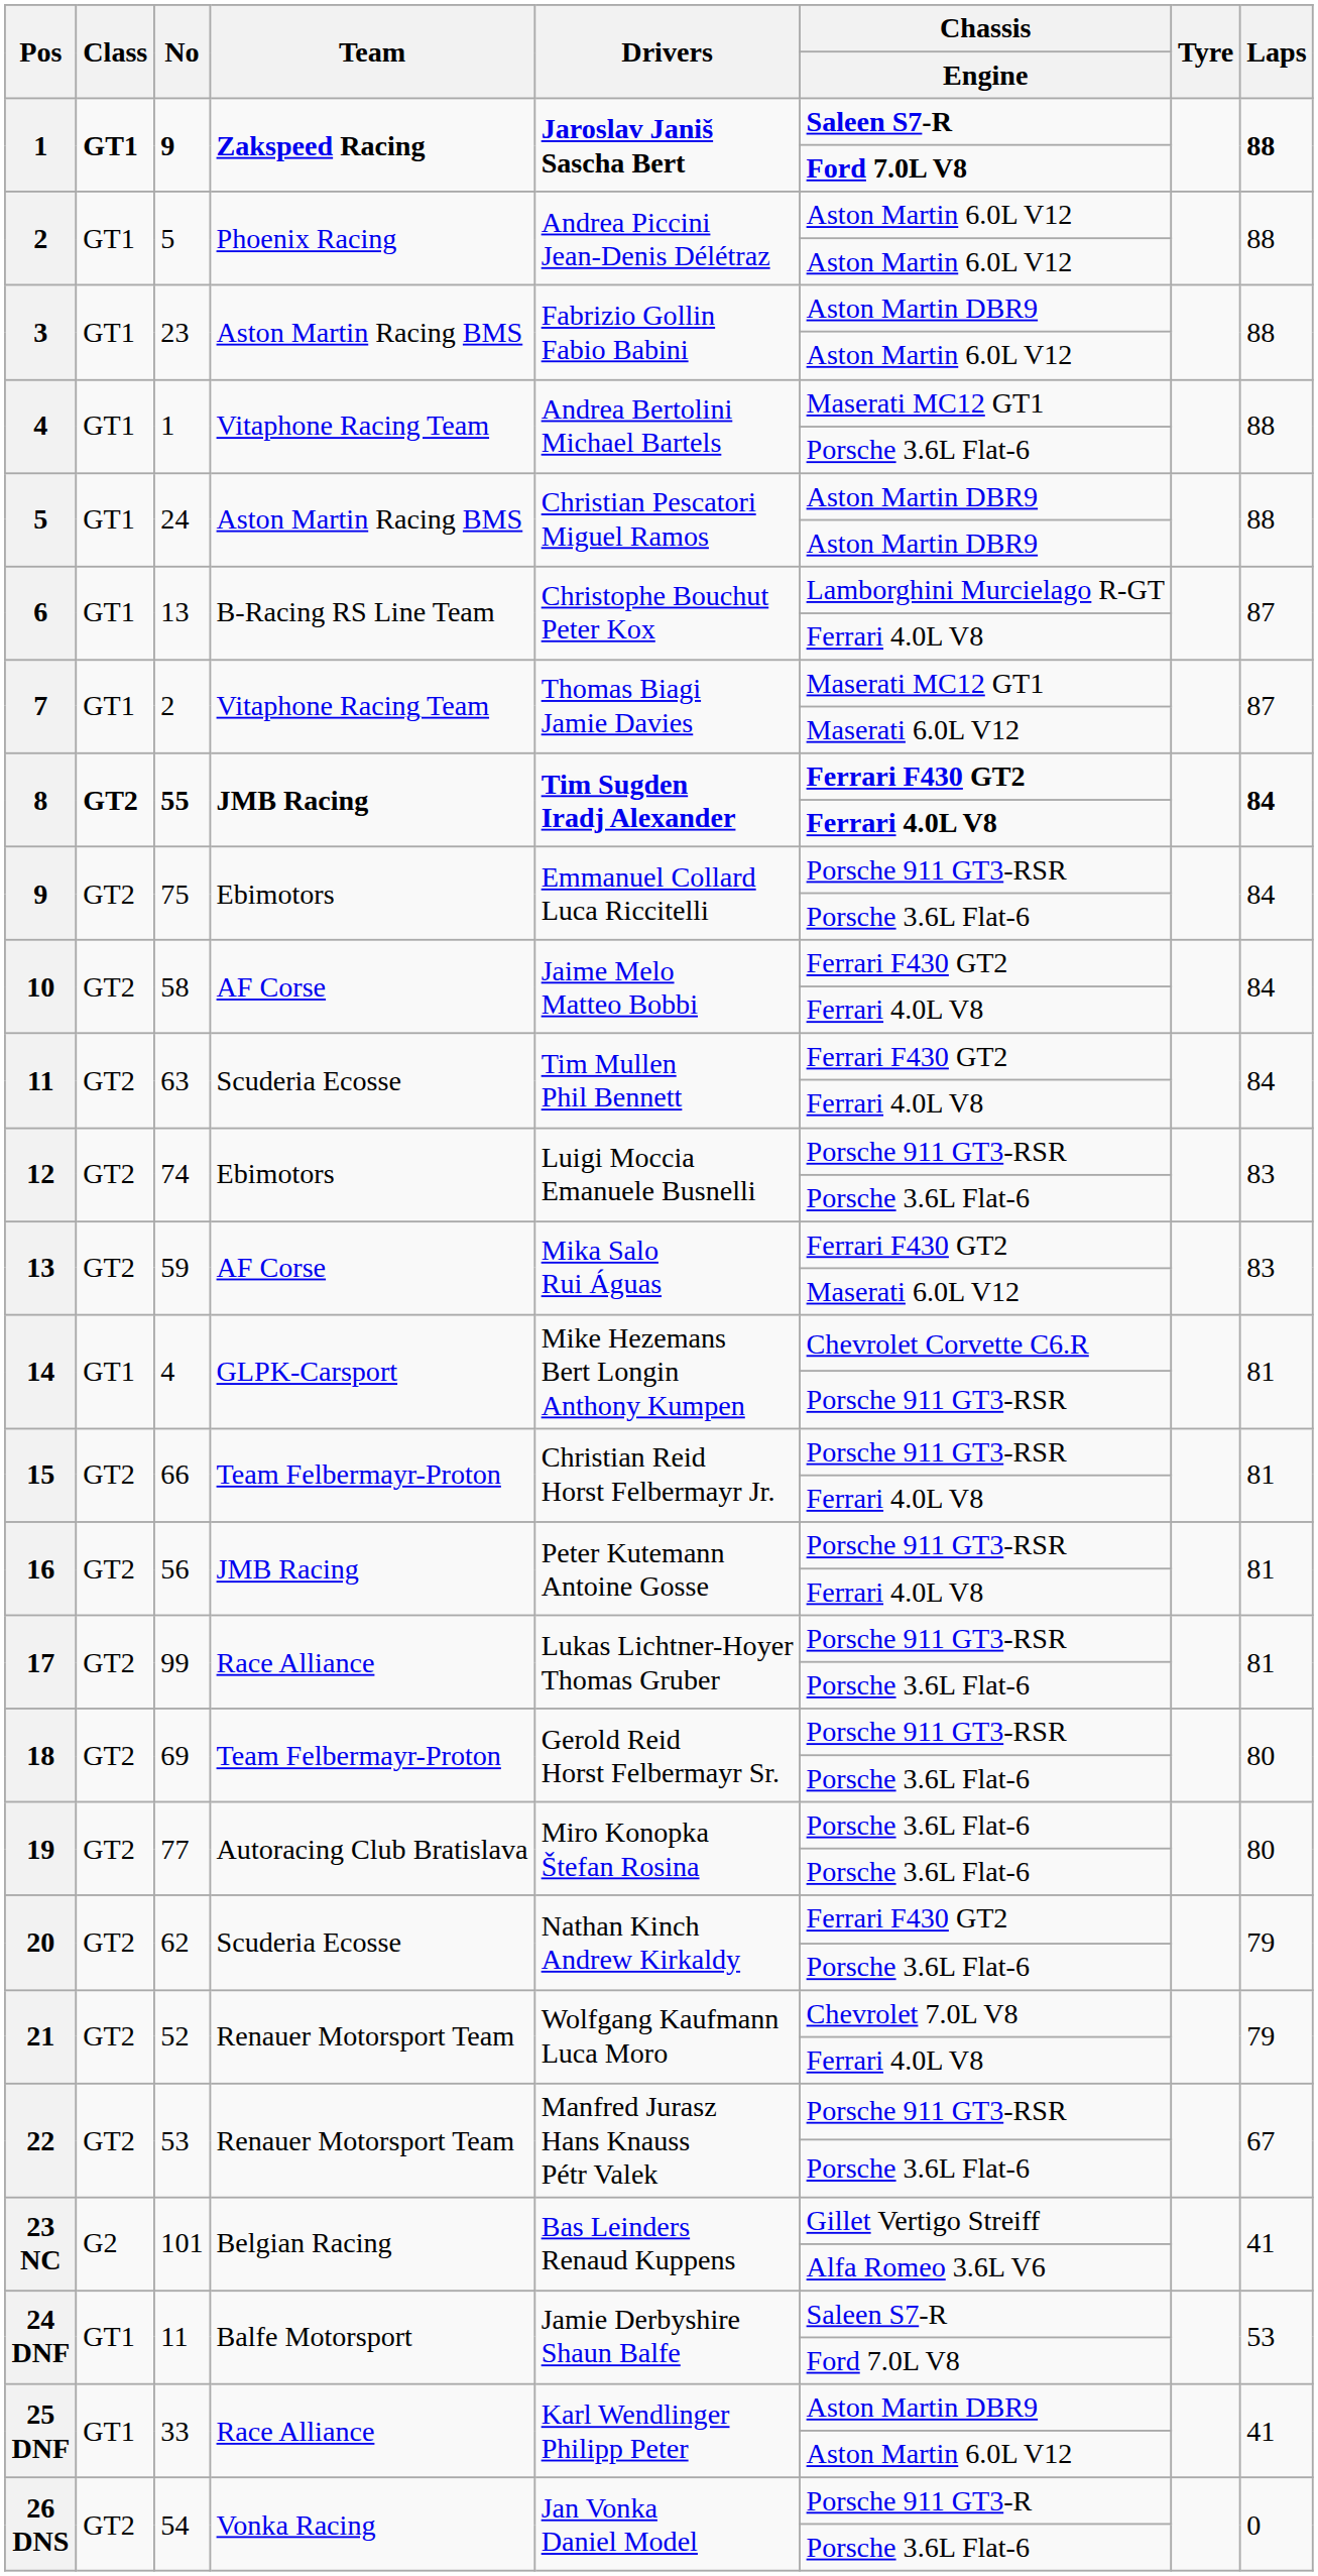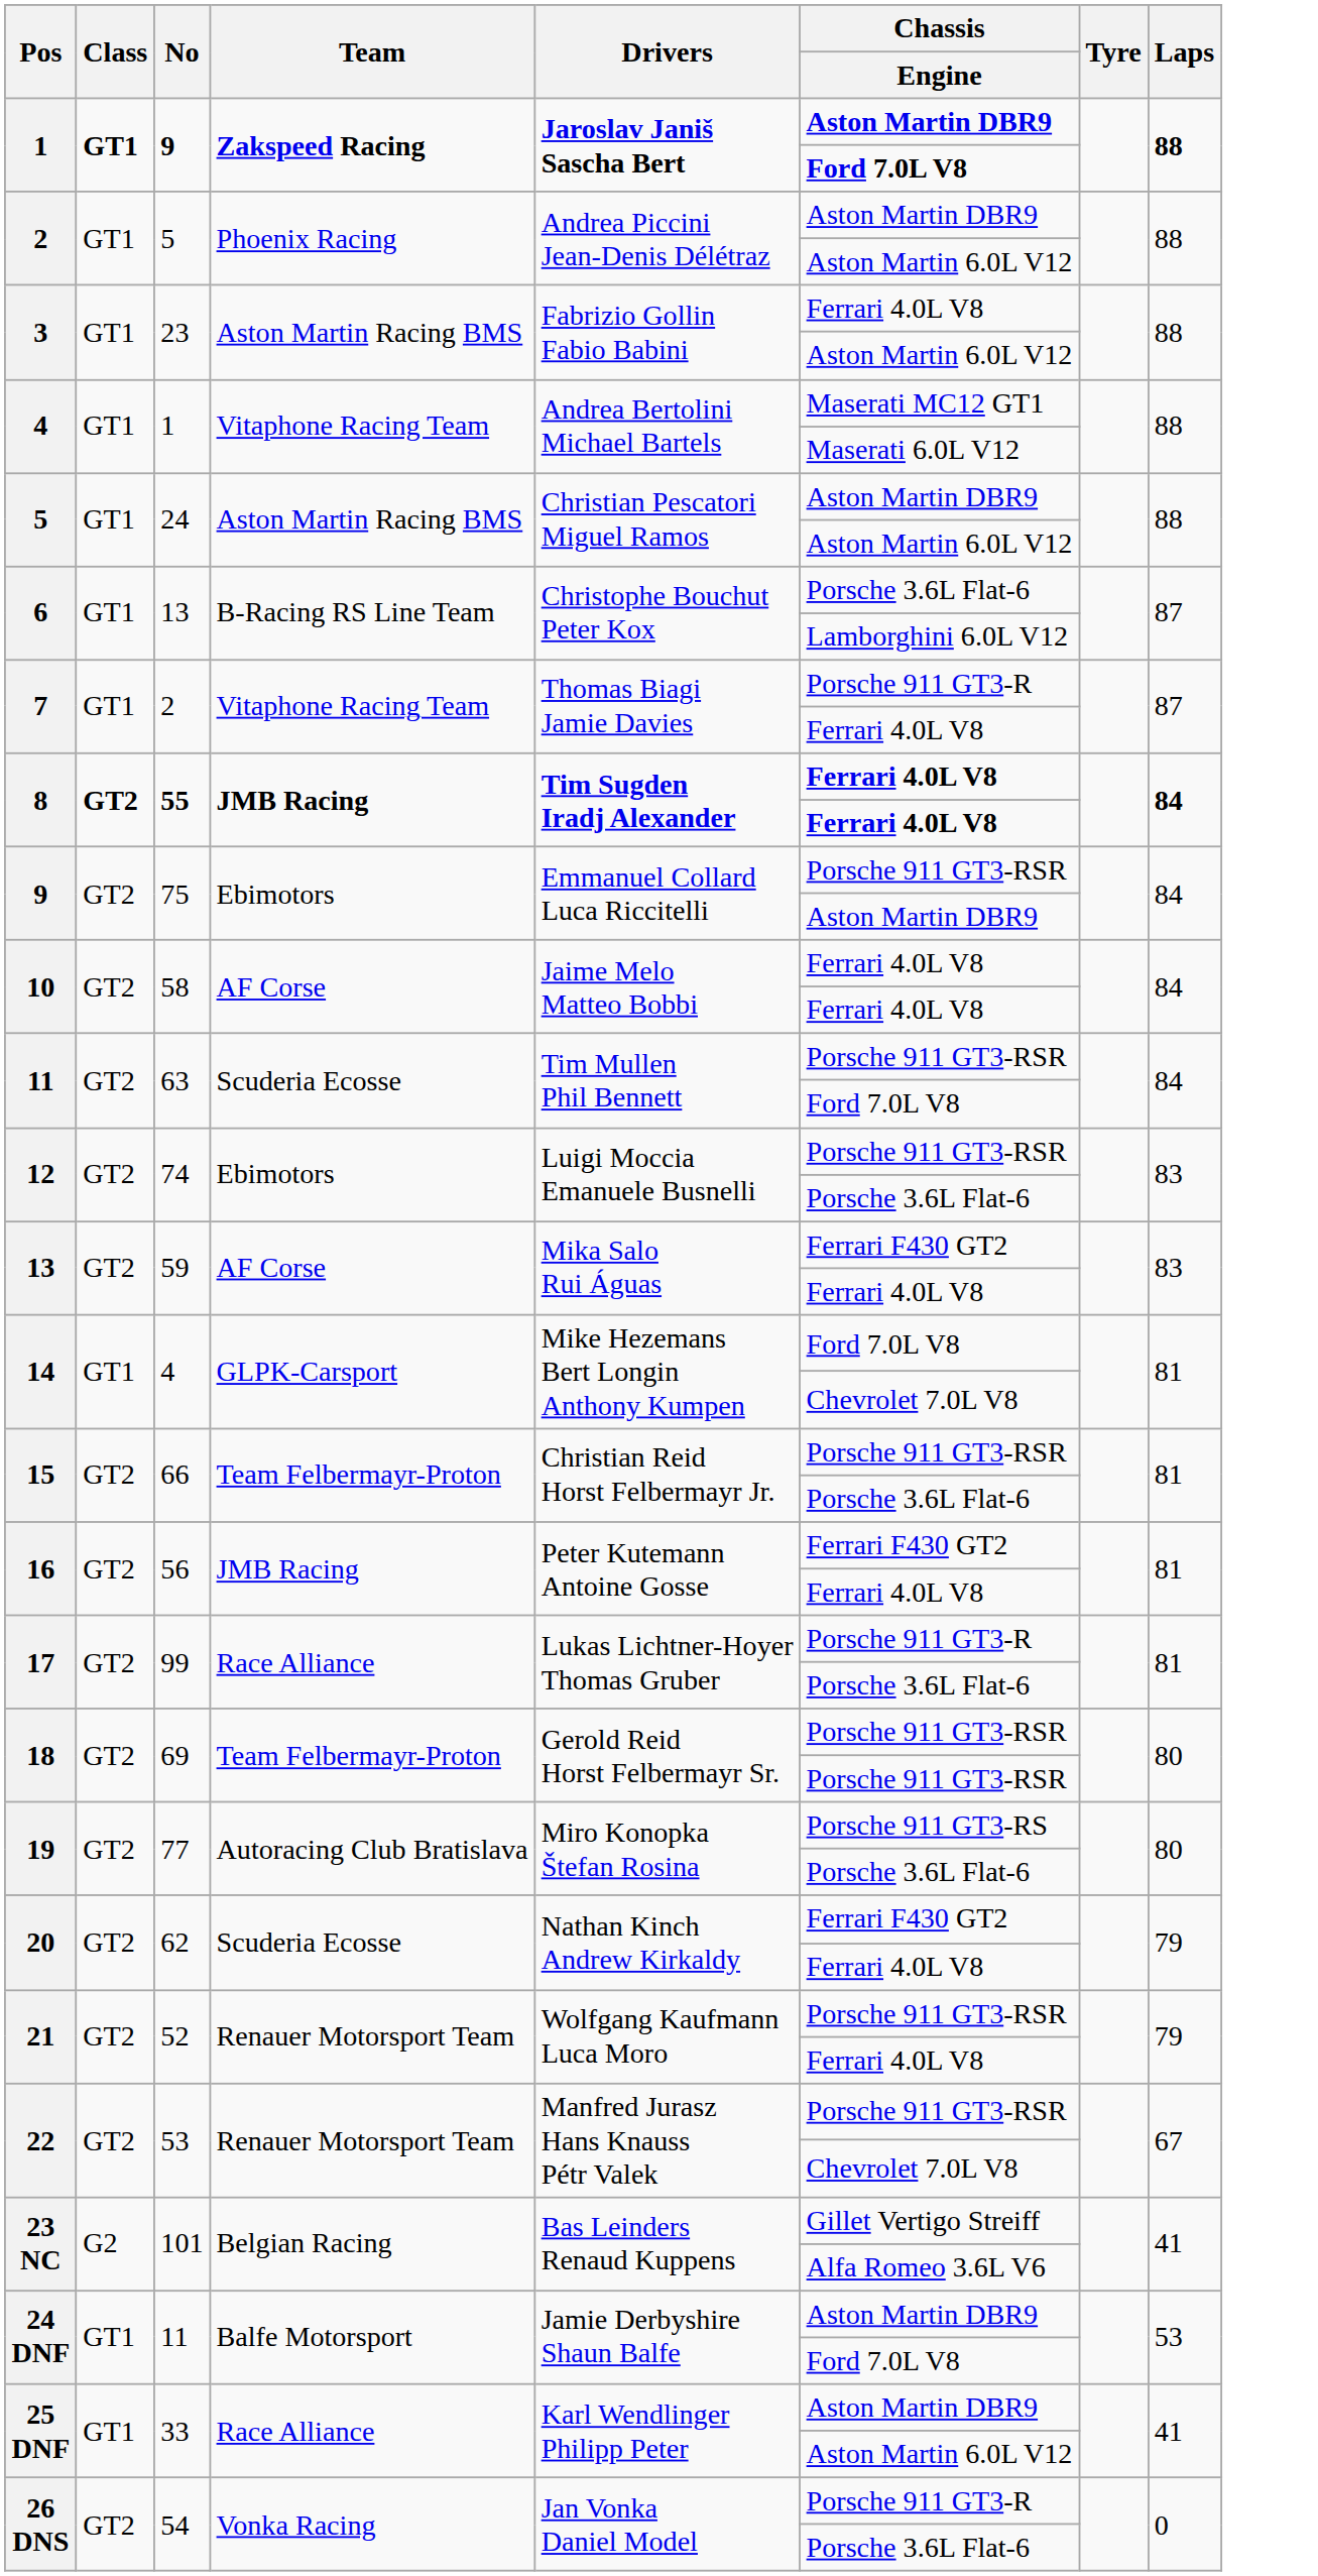row 3 | Chassis / Engine: Saleen S7-R -> Aston Martin DBR9
row 5 | Chassis / Engine: Aston Martin 6.0L V12 -> Aston Martin DBR9
row 7 | Chassis / Engine: Aston Martin DBR9 -> Ferrari 4.0L V8
row 10 | Chassis / Engine: Porsche 3.6L Flat-6 -> Maserati 6.0L V12
row 12 | Chassis / Engine: Aston Martin DBR9 -> Aston Martin 6.0L V12
row 13 | Chassis / Engine: Lamborghini Murcielago R-GT -> Porsche 3.6L Flat-6
row 14 | Chassis / Engine: Ferrari 4.0L V8 -> Lamborghini 6.0L V12
row 15 | Chassis / Engine: Maserati MC12 GT1 -> Porsche 911 GT3-R
row 16 | Chassis / Engine: Maserati 6.0L V12 -> Ferrari 4.0L V8
row 17 | Chassis / Engine: Ferrari F430 GT2 -> Ferrari 4.0L V8
row 20 | Chassis / Engine: Porsche 3.6L Flat-6 -> Aston Martin DBR9
row 21 | Chassis / Engine: Ferrari F430 GT2 -> Ferrari 4.0L V8
row 23 | Chassis / Engine: Ferrari F430 GT2 -> Porsche 911 GT3-RSR
row 24 | Chassis / Engine: Ferrari 4.0L V8 -> Ford 7.0L V8
row 28 | Chassis / Engine: Maserati 6.0L V12 -> Ferrari 4.0L V8
row 29 | Chassis / Engine: Chevrolet Corvette C6.R -> Ford 7.0L V8
row 30 | Chassis / Engine: Porsche 911 GT3-RSR -> Chevrolet 7.0L V8
row 32 | Chassis / Engine: Ferrari 4.0L V8 -> Porsche 3.6L Flat-6
row 33 | Chassis / Engine: Porsche 911 GT3-RSR -> Ferrari F430 GT2
row 35 | Chassis / Engine: Porsche 911 GT3-RSR -> Porsche 911 GT3-R
row 38 | Chassis / Engine: Porsche 3.6L Flat-6 -> Porsche 911 GT3-RSR
row 39 | Chassis / Engine: Porsche 3.6L Flat-6 -> Porsche 911 GT3-RS
row 42 | Chassis / Engine: Porsche 3.6L Flat-6 -> Ferrari 4.0L V8
row 43 | Chassis / Engine: Chevrolet 7.0L V8 -> Porsche 911 GT3-RSR
row 46 | Chassis / Engine: Porsche 3.6L Flat-6 -> Chevrolet 7.0L V8
row 49 | Chassis / Engine: Saleen S7-R -> Aston Martin DBR9
